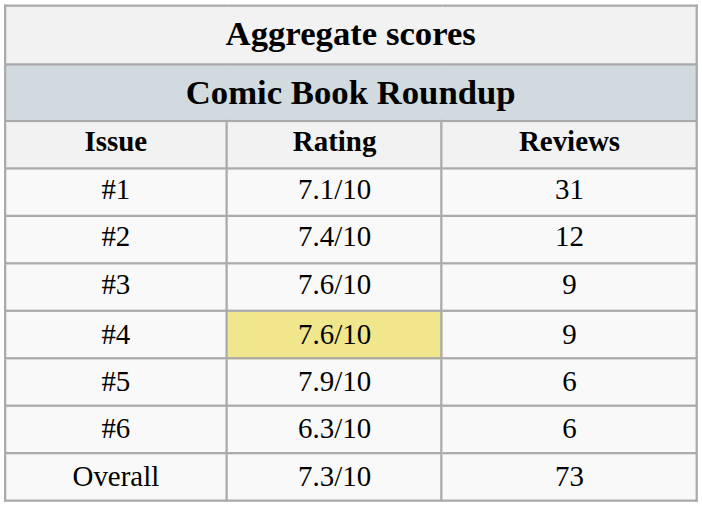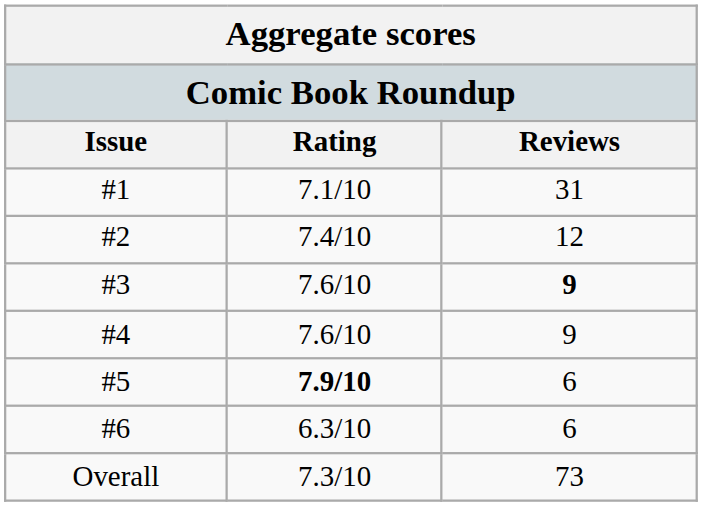#3 | Reviews: normal -> bold
#4 | Rating: khaki background -> no background
#5 | Rating: normal -> bold
